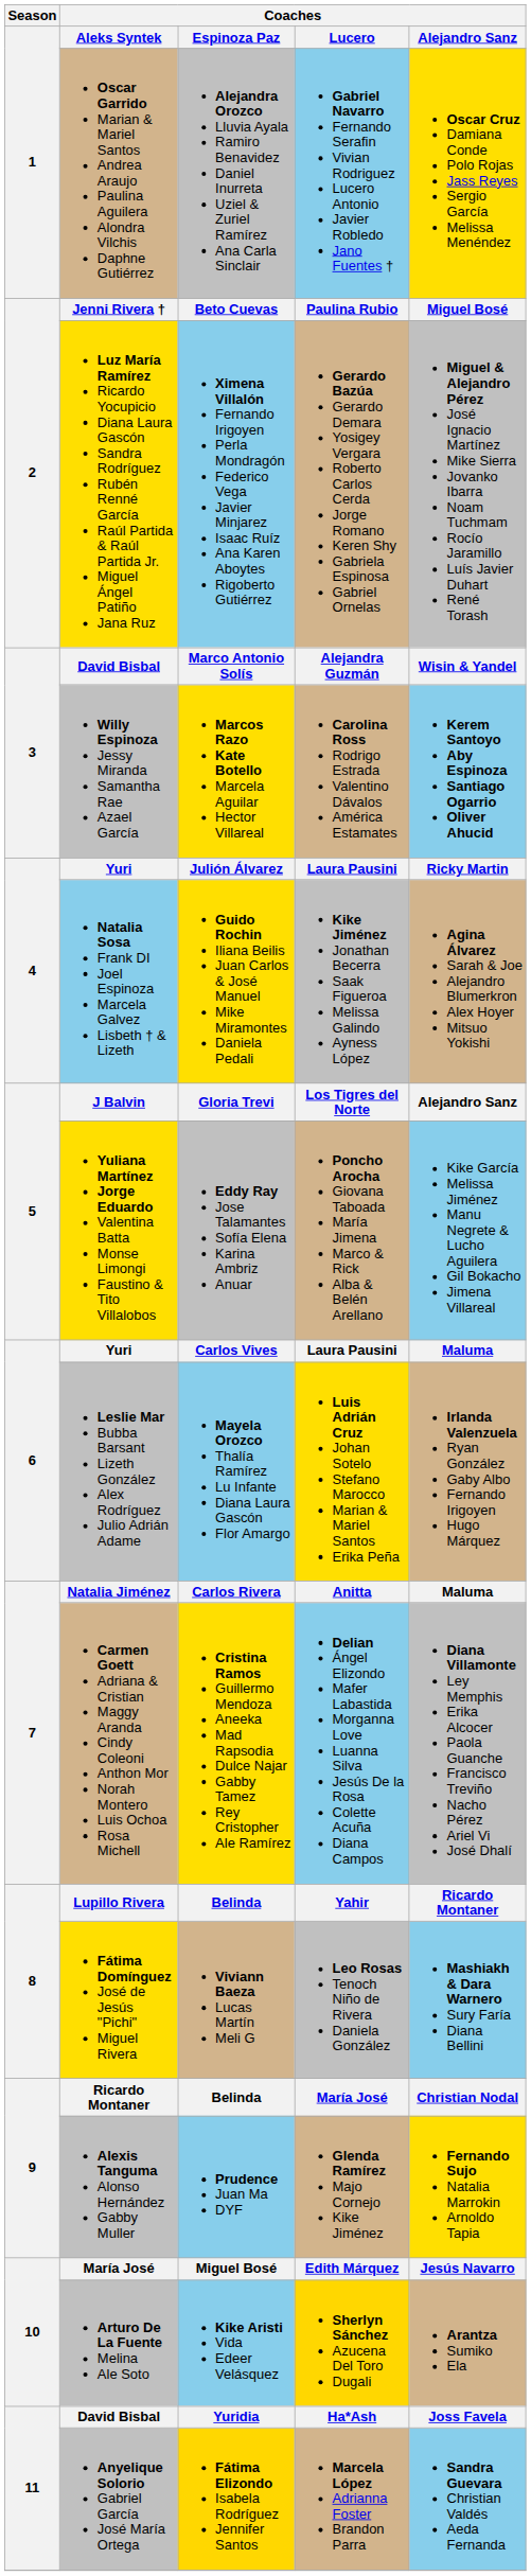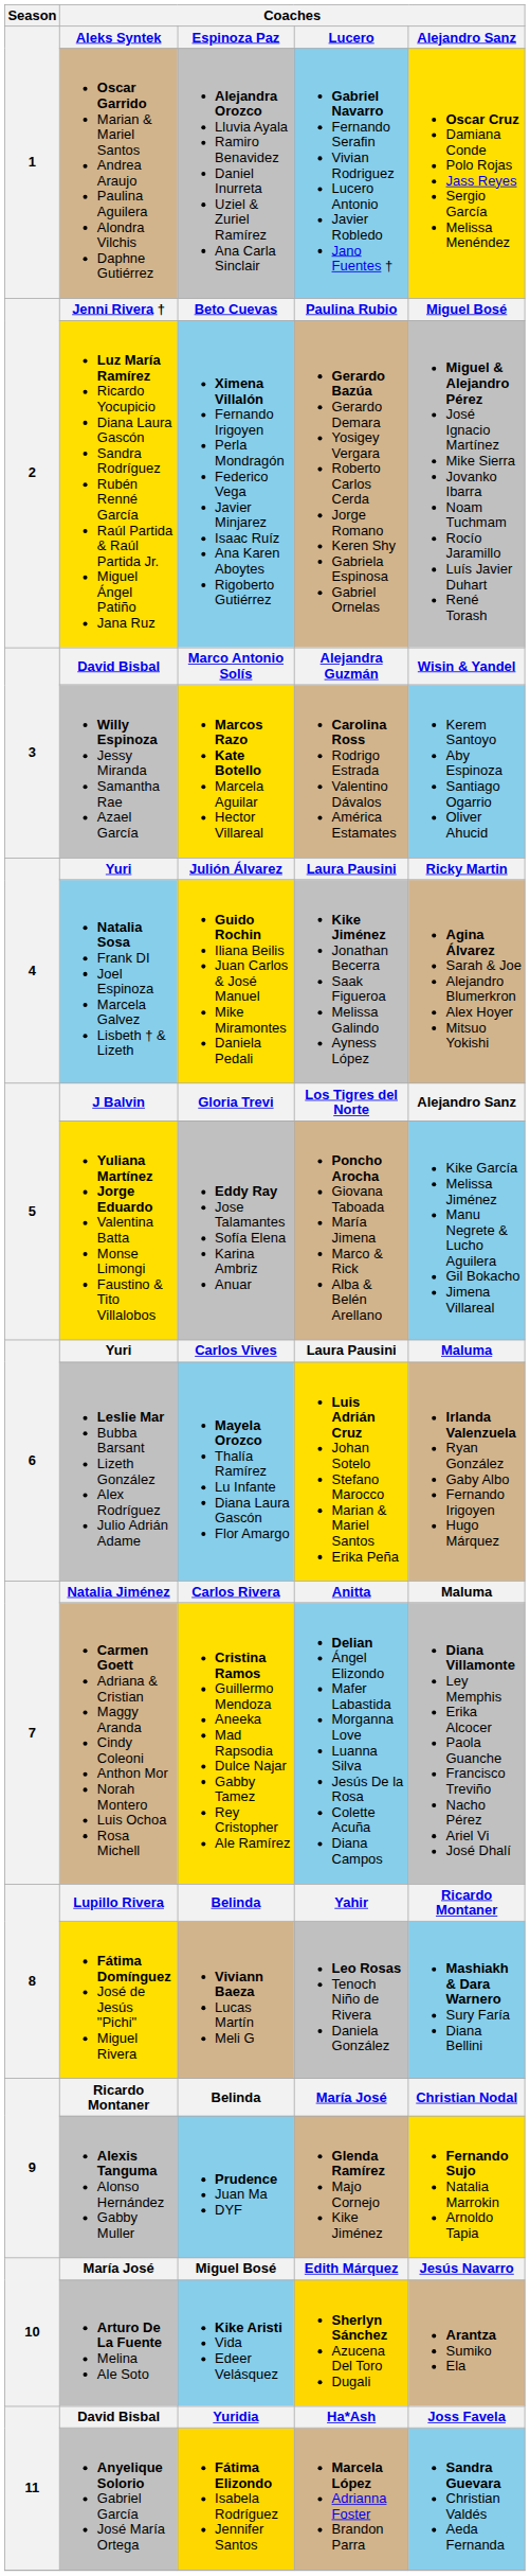3 / Willy Espinoza Jessy Miranda Samantha Rae Azael García | Coaches / Alejandro Sanz: bold -> normal
